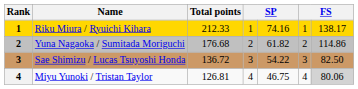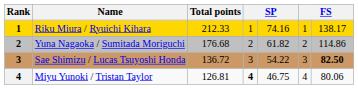Sae Shimizu / Lucas Tsuyoshi Honda | column 7: normal -> bold
Miyu Yunoki / Tristan Taylor | column 4: normal -> bold
Miyu Yunoki / Tristan Taylor | column 7: lightgrey background -> no background
